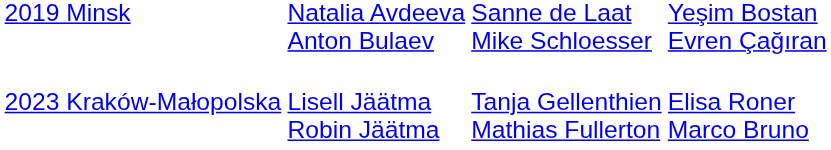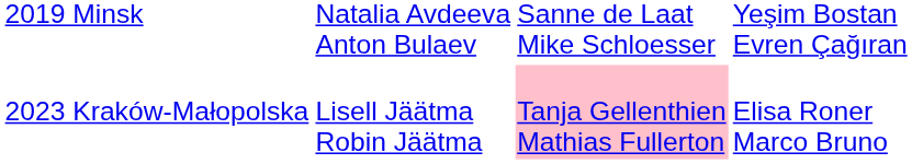2023 Kraków-Małopolska | column 3: no background -> pink background
